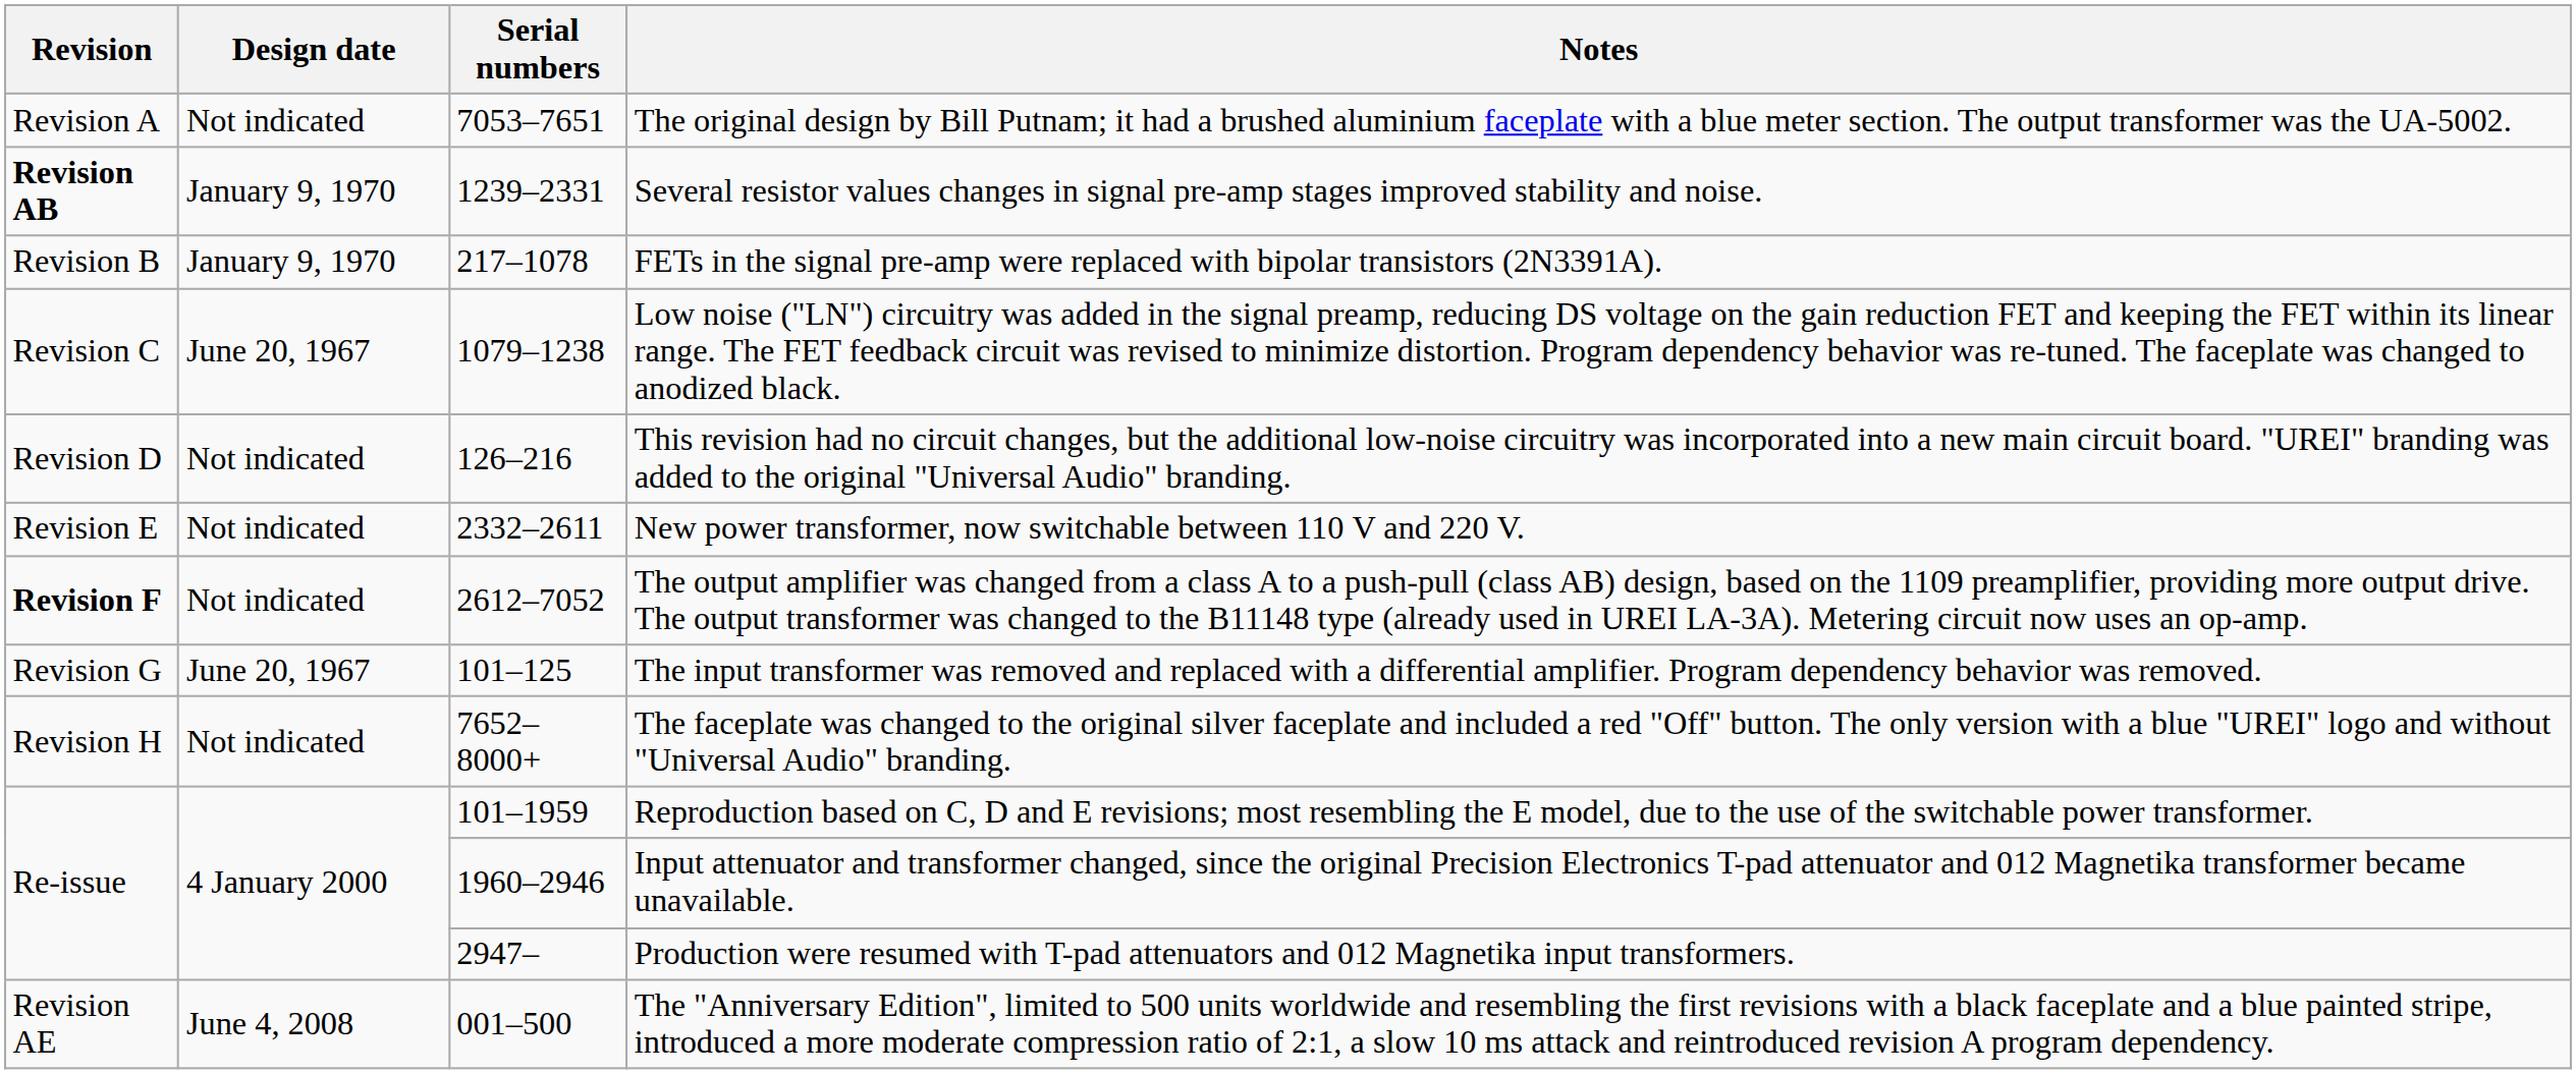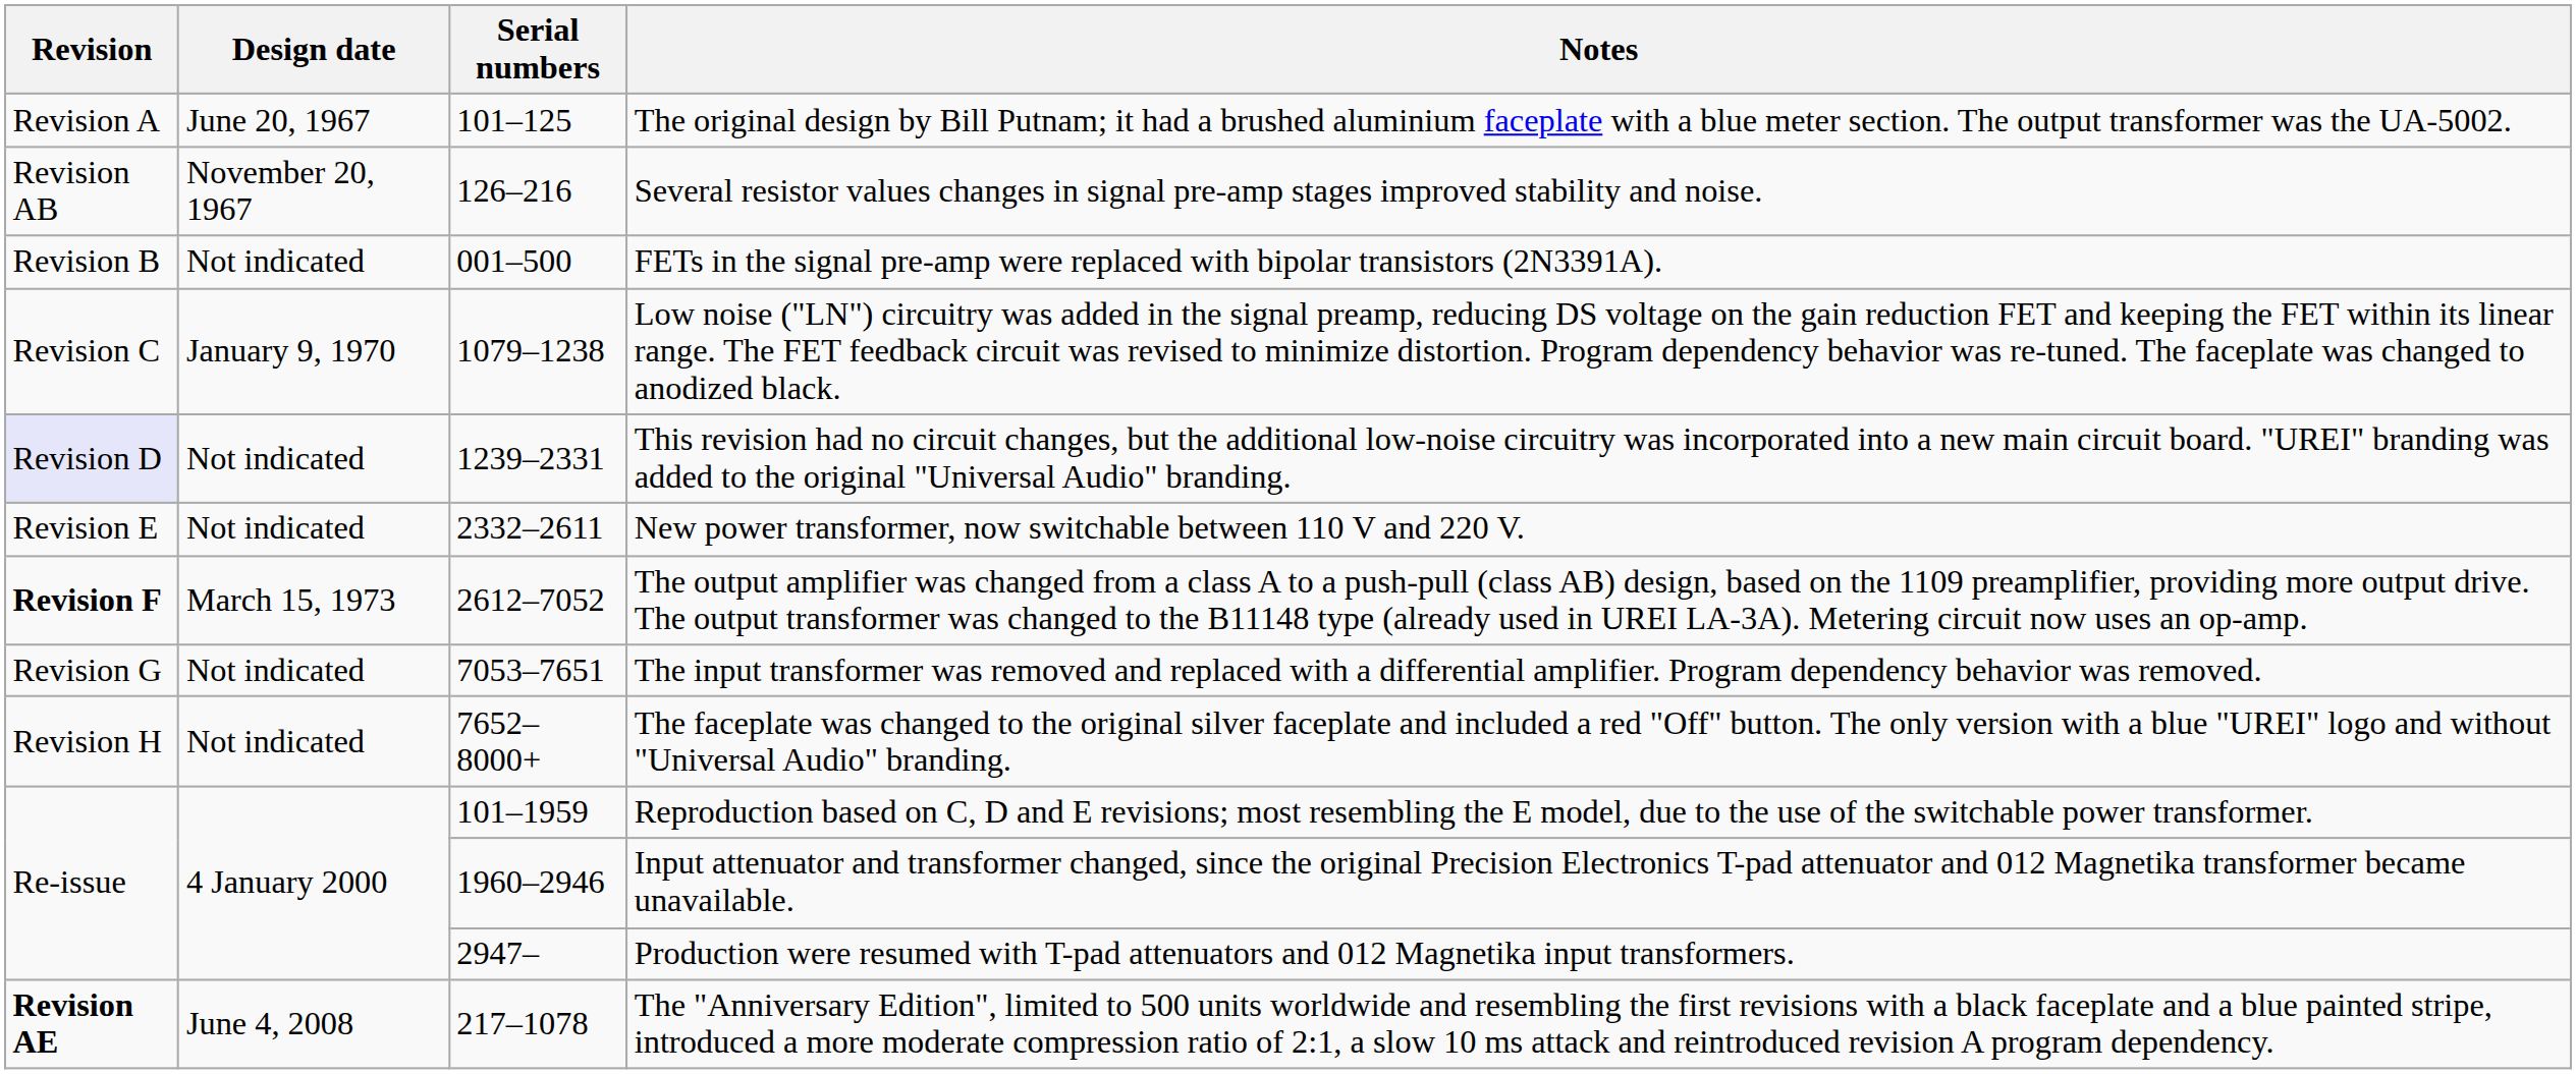row 2 | Design date: Not indicated -> June 20, 1967
row 2 | Serial numbers: 7053–7651 -> 101–125
row 3 | Revision: bold -> normal
row 3 | Design date: January 9, 1970 -> November 20, 1967
row 3 | Serial numbers: 1239–2331 -> 126–216
row 4 | Design date: January 9, 1970 -> Not indicated
row 4 | Serial numbers: 217–1078 -> 001–500
row 5 | Design date: June 20, 1967 -> January 9, 1970
row 6 | Revision: no background -> lavender background
row 6 | Serial numbers: 126–216 -> 1239–2331
row 8 | Design date: Not indicated -> March 15, 1973
row 9 | Design date: June 20, 1967 -> Not indicated
row 9 | Serial numbers: 101–125 -> 7053–7651
row 14 | Revision: normal -> bold
row 14 | Serial numbers: 001–500 -> 217–1078
